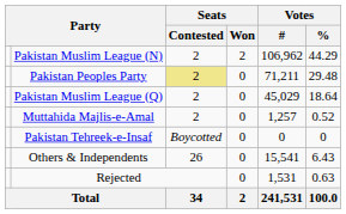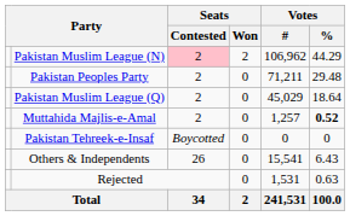Pakistan Muslim League (N) | Seats / Contested: no background -> pink background
Pakistan Peoples Party | Seats / Contested: khaki background -> no background
Muttahida Majlis-e-Amal | Votes / %: normal -> bold
